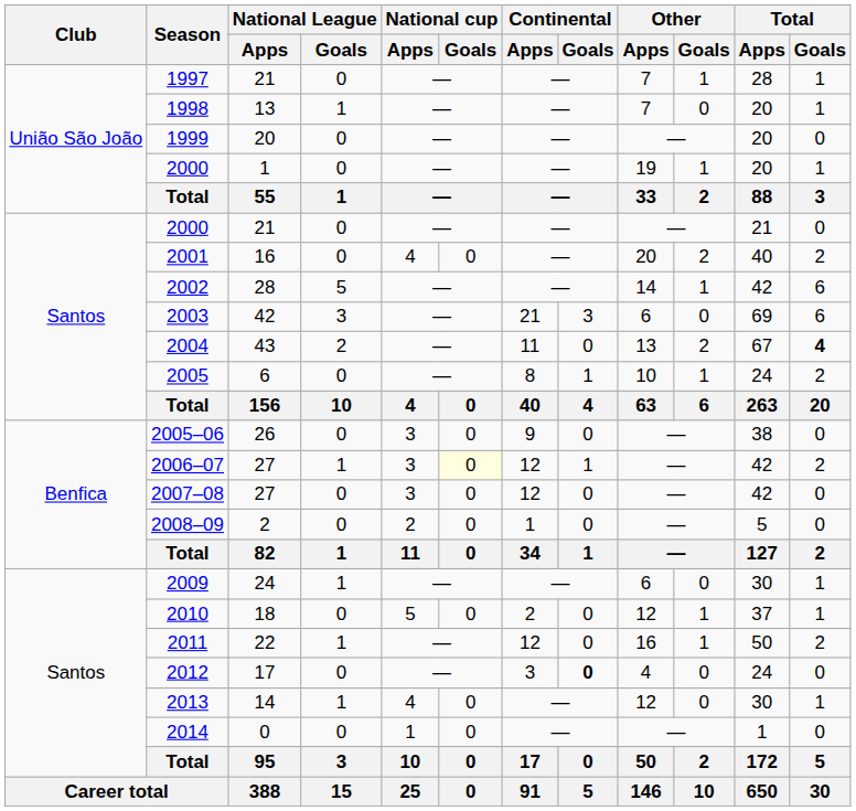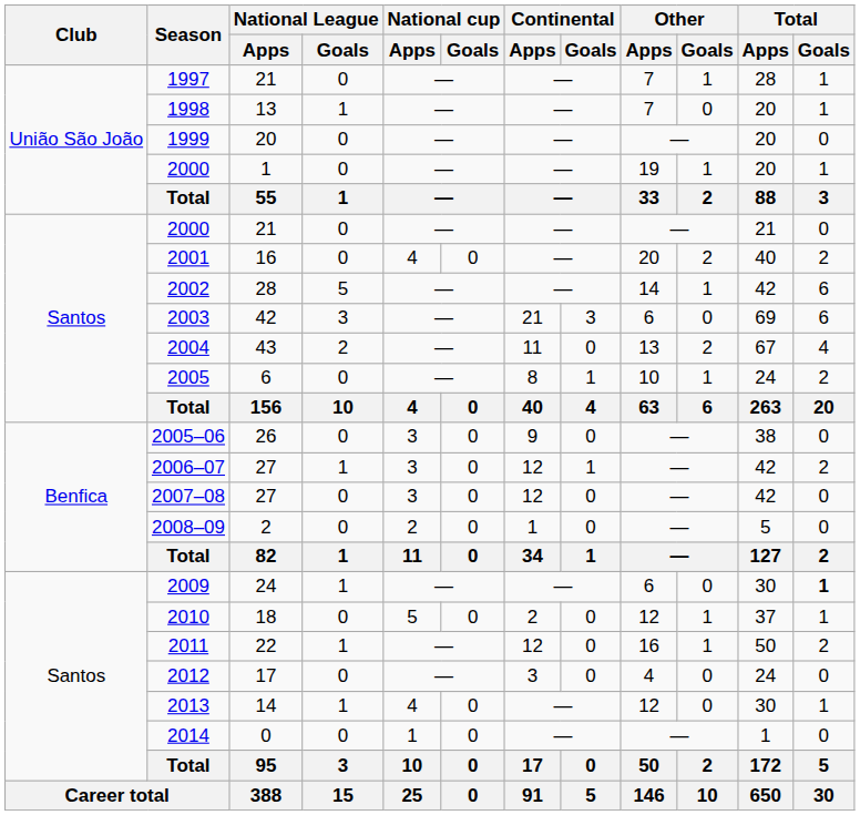2004 | Total / Goals: bold -> normal
2006–07 | National cup / Goals: lightyellow background -> no background
2009 | Total / Goals: normal -> bold
2012 | Continental / Goals: bold -> normal
